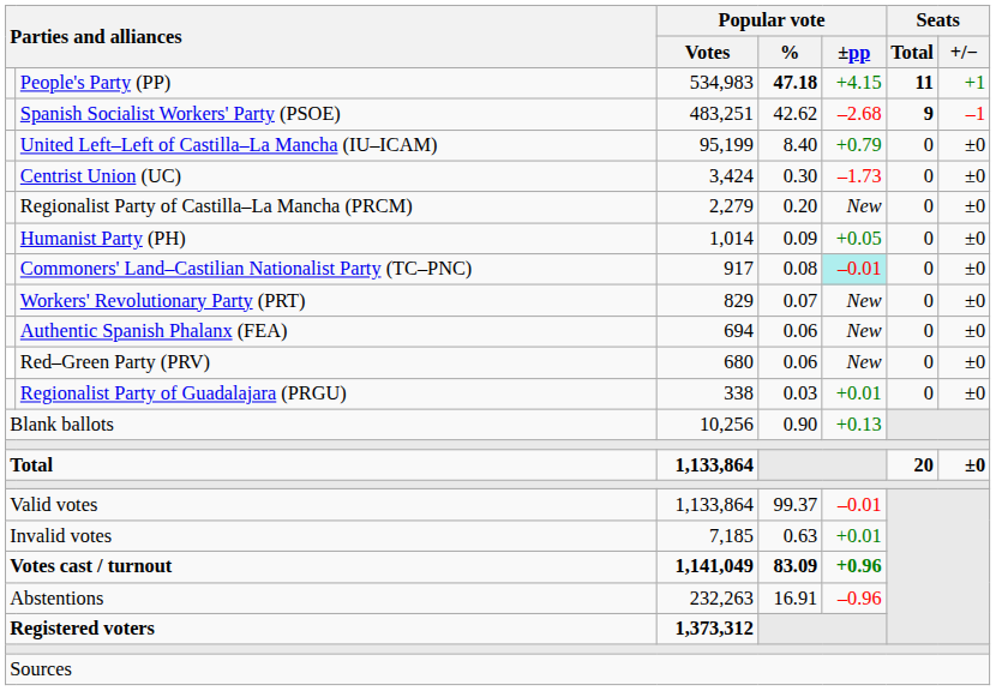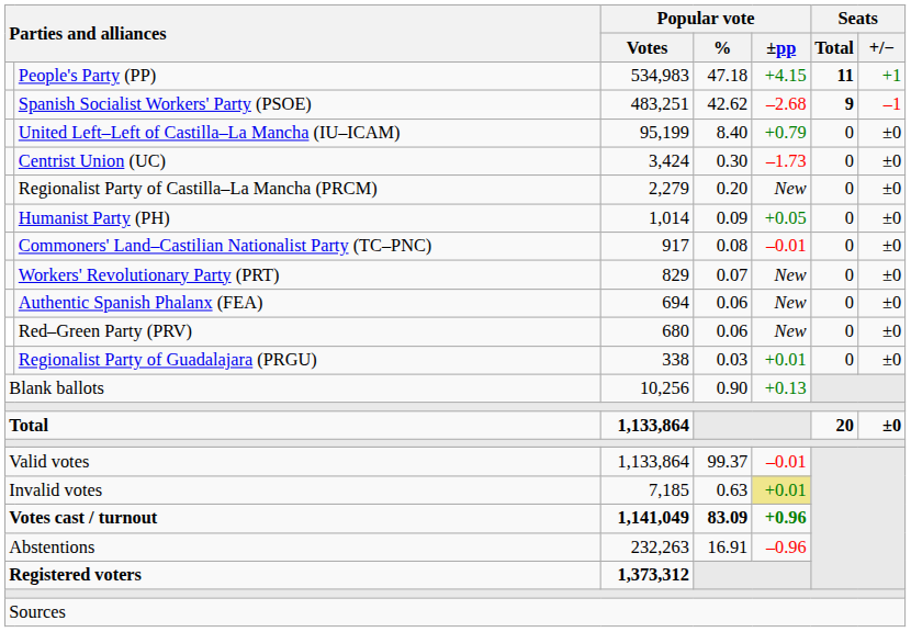People's Party (PP) | Popular vote / %: bold -> normal
Commoners' Land–Castilian Nationalist Party (TC–PNC) | Popular vote / ±pp: paleturquoise background -> no background
Invalid votes | Popular vote / ±pp: no background -> khaki background
